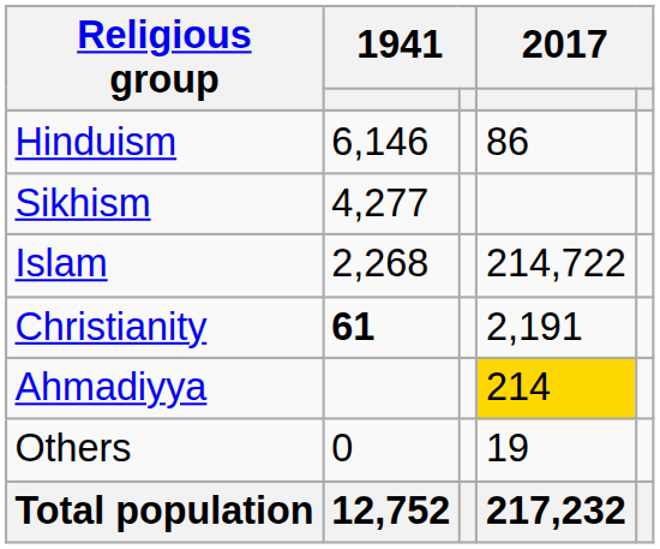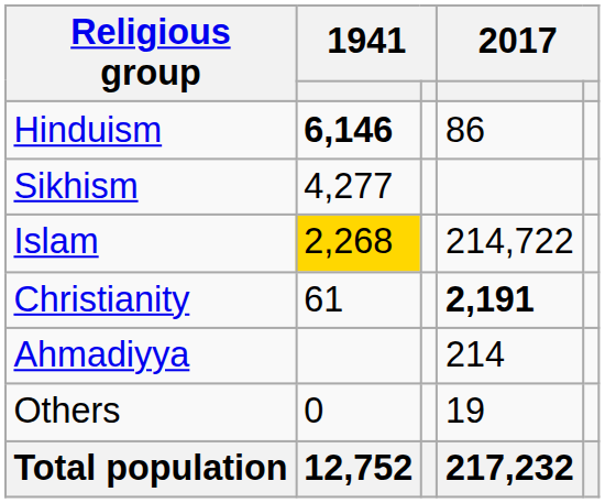Hinduism | column 2: normal -> bold
Islam | column 2: no background -> gold background
Christianity | column 2: bold -> normal
Christianity | column 4: normal -> bold
Ahmadiyya | column 4: gold background -> no background
